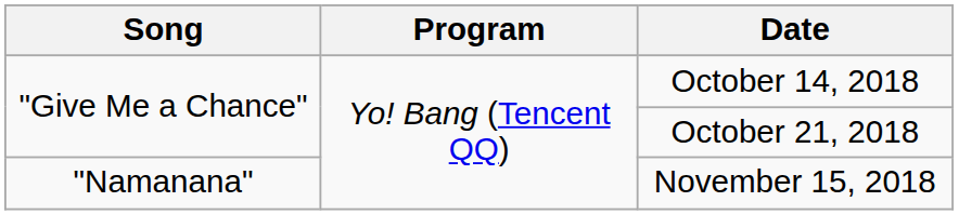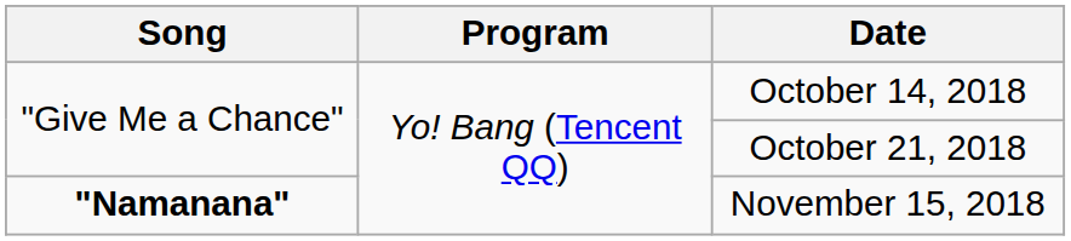November 15, 2018 | Song: normal -> bold
